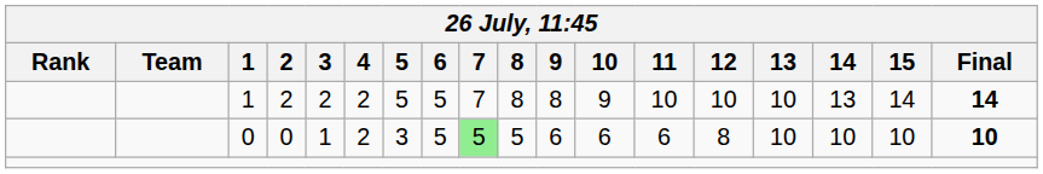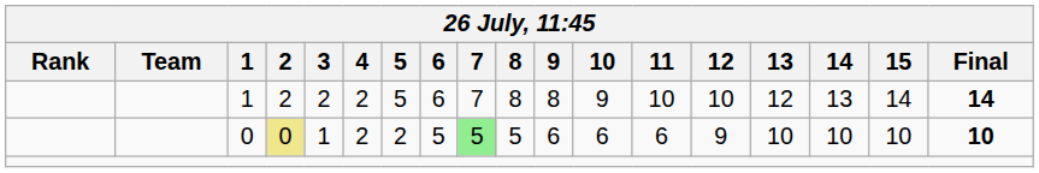row 3 | 6: 5 -> 6
row 3 | 13: 10 -> 12
row 4 | 2: no background -> khaki background
row 4 | 5: 3 -> 2
row 4 | 12: 8 -> 9
